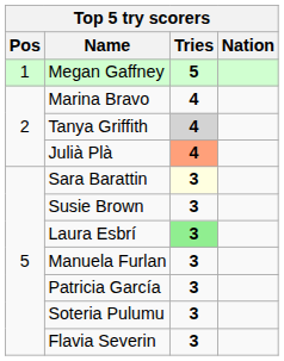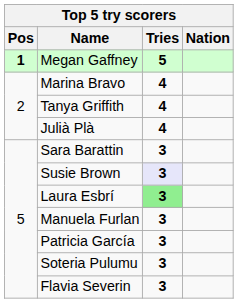Megan Gaffney | Pos: normal -> bold
Tanya Griffith | Tries: lightgrey background -> no background
Julià Plà | Tries: lightsalmon background -> no background
Sara Barattin | Tries: lightyellow background -> no background
Susie Brown | Tries: no background -> lavender background
